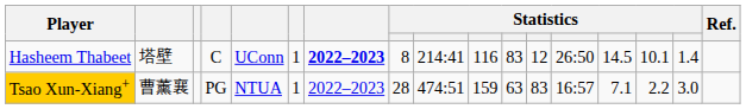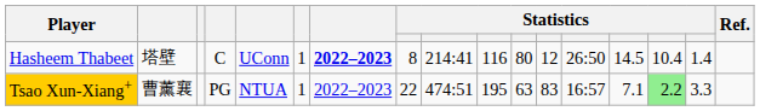Hasheem Thabeet | column 11: 83 -> 80
Hasheem Thabeet | column 15: 10.1 -> 10.4
Tsao Xun-Xiang+ | column 8: 28 -> 22
Tsao Xun-Xiang+ | column 10: 159 -> 195
Tsao Xun-Xiang+ | column 15: no background -> lightgreen background
Tsao Xun-Xiang+ | column 16: 3.0 -> 3.3
